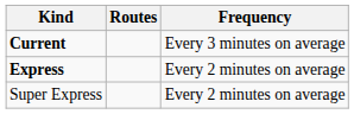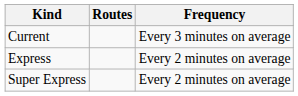row 2 | Kind: bold -> normal
row 3 | Kind: bold -> normal
